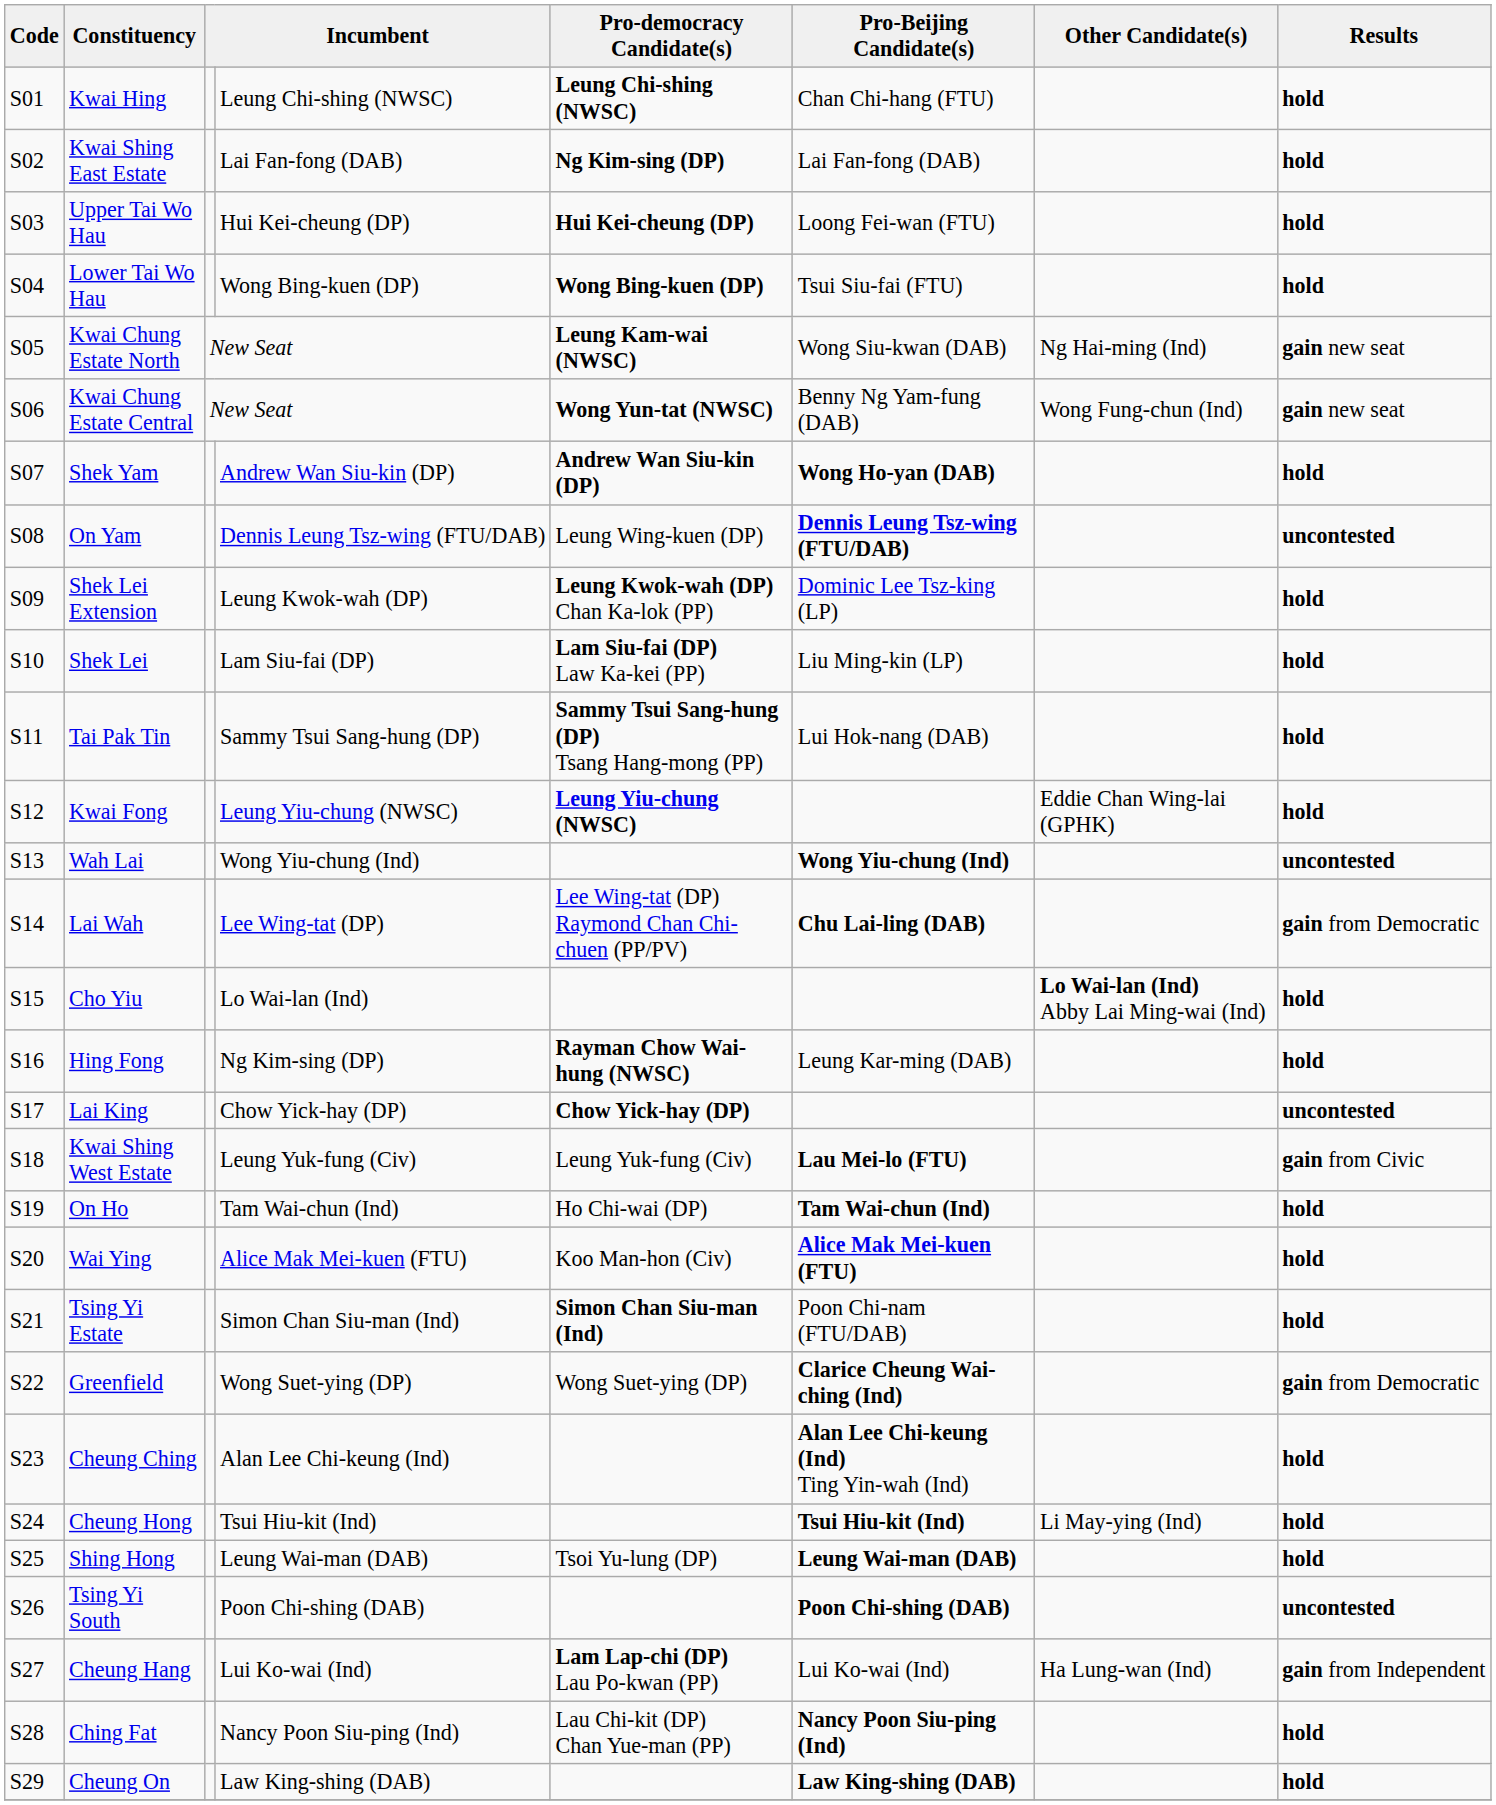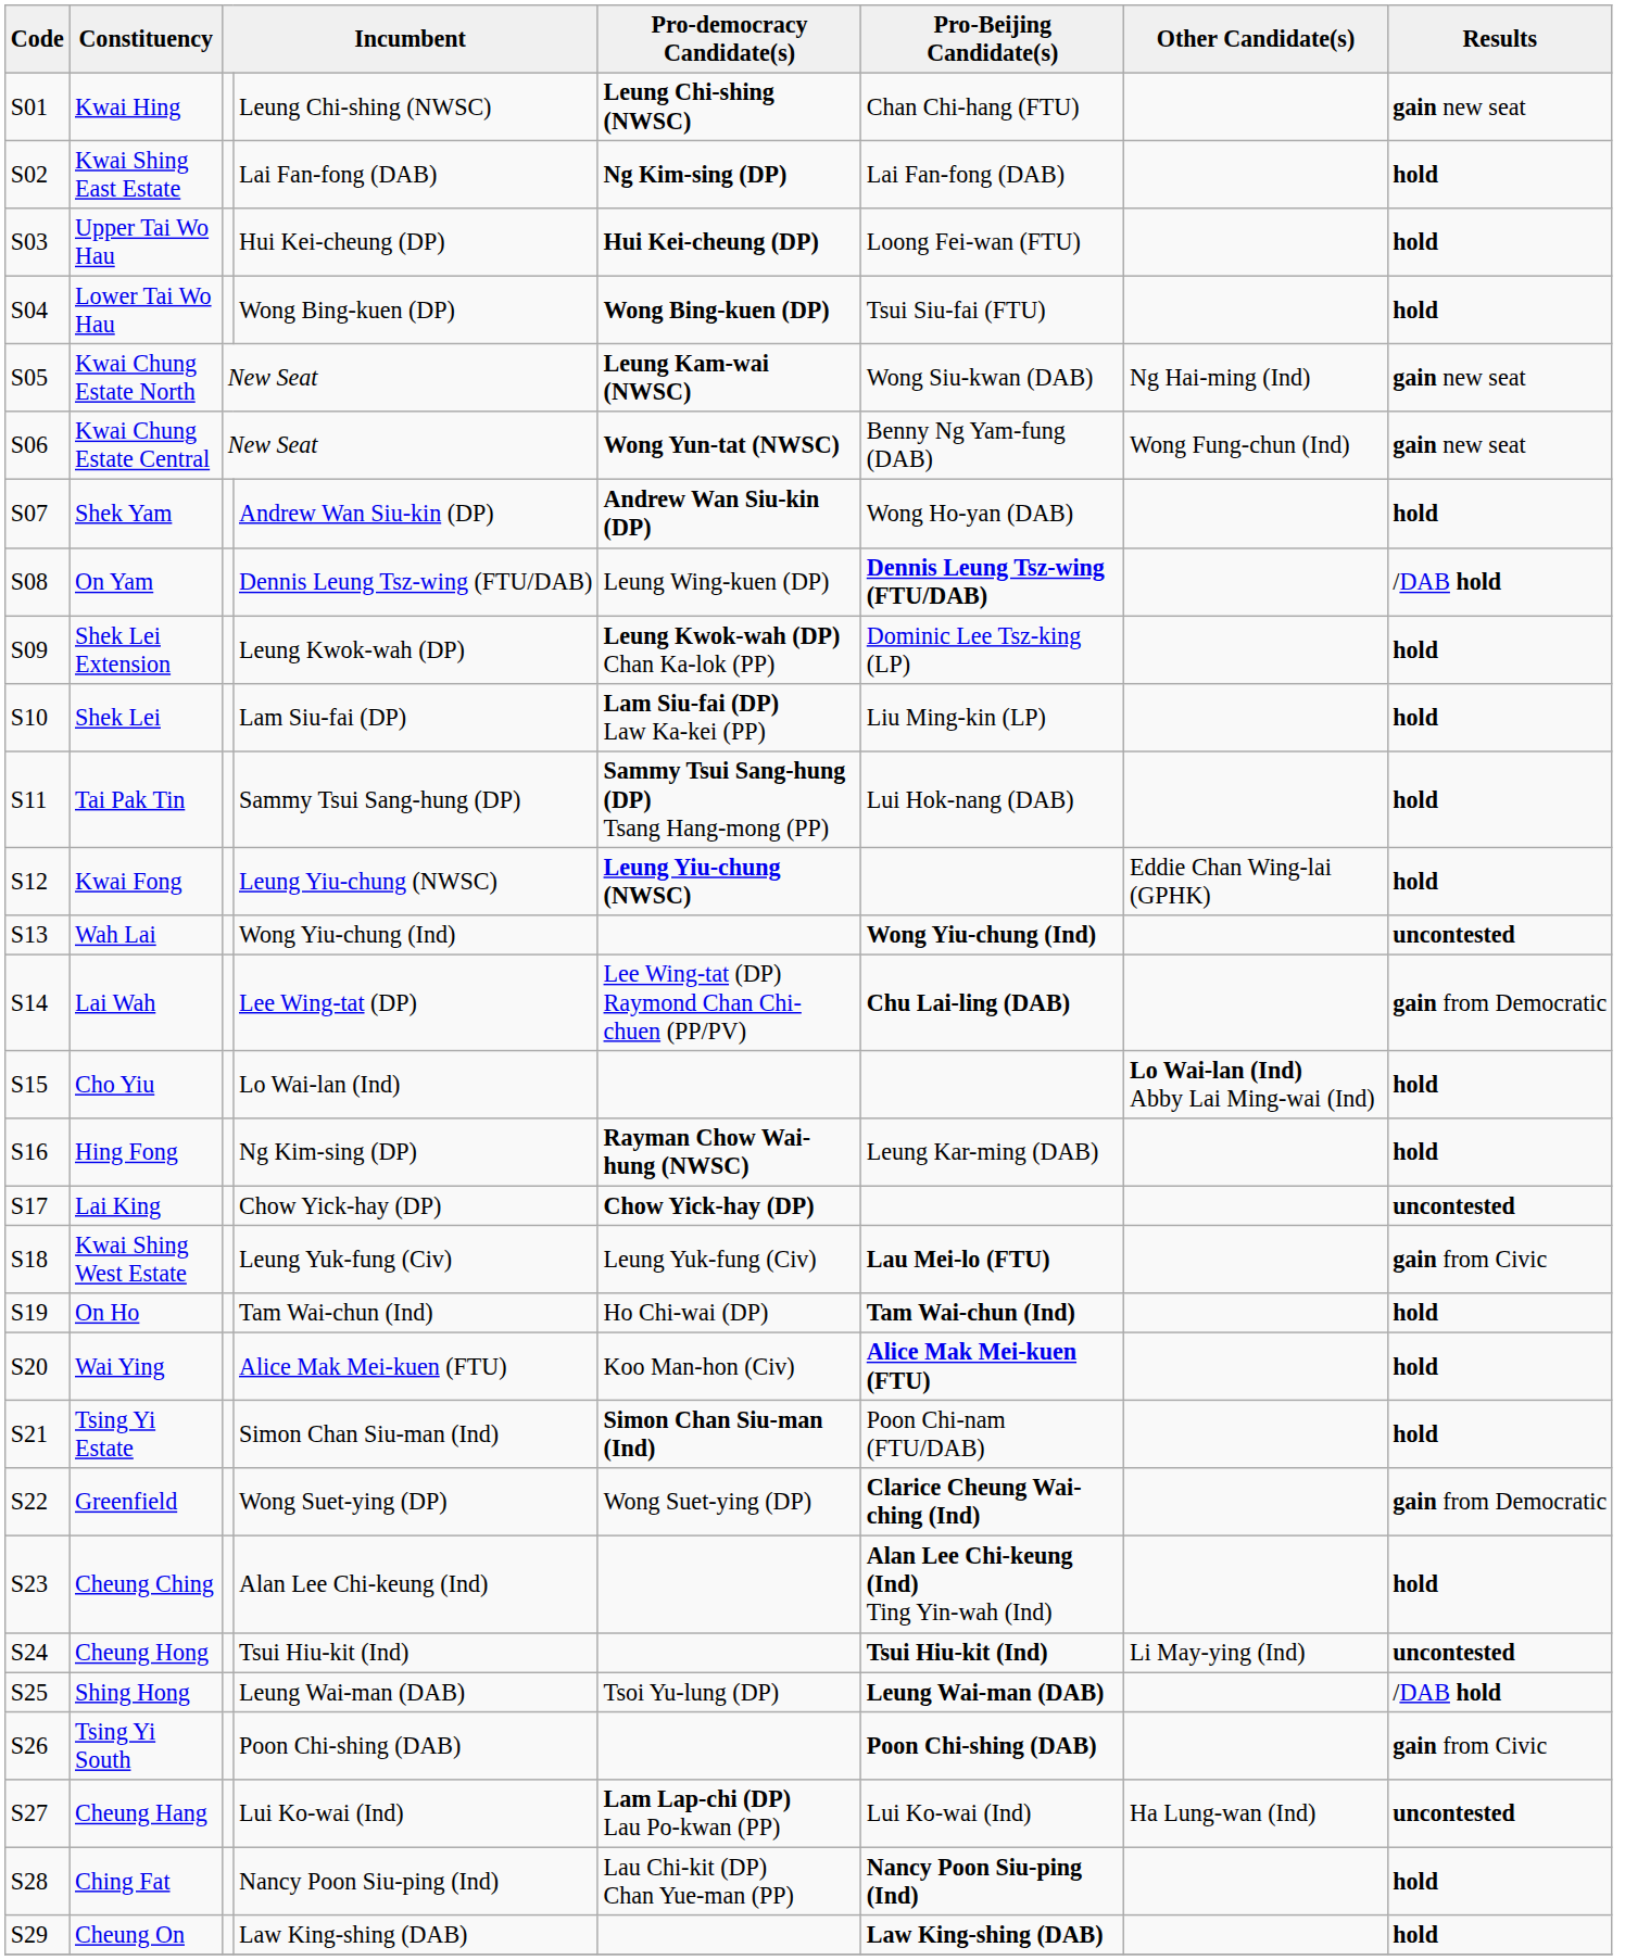Kwai Hing | column 8: hold -> gain new seat
Shek Yam | Pro-Beijing Candidate(s): bold -> normal
On Yam | column 8: uncontested -> /DAB hold
Cheung Hong | column 8: hold -> uncontested
Shing Hong | column 8: hold -> /DAB hold
Tsing Yi South | column 8: uncontested -> gain from Civic
Cheung Hang | column 8: gain from Independent -> uncontested
